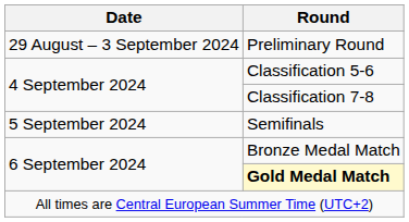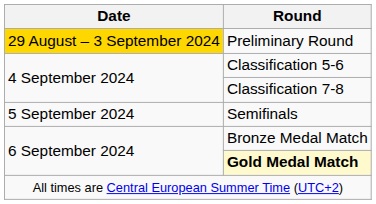Preliminary Round | Date: no background -> gold background
